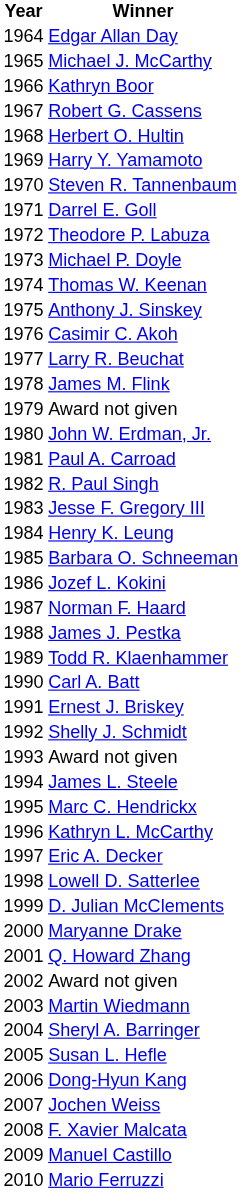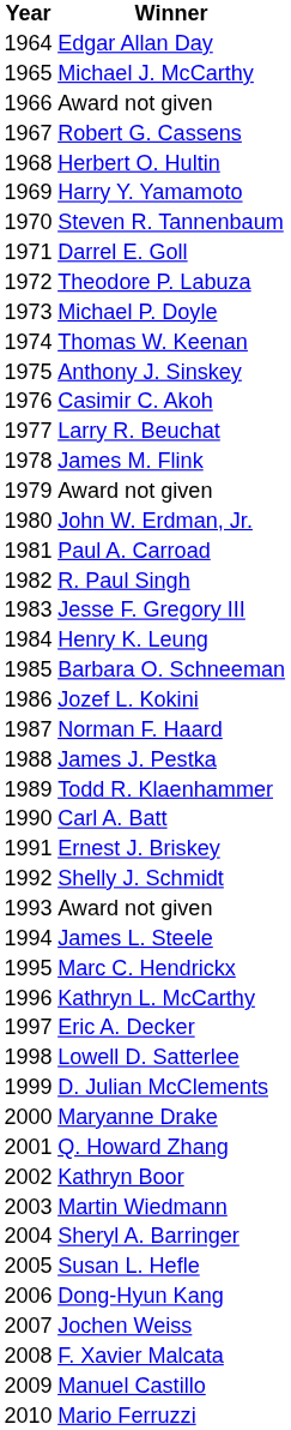row 4 | Winner: Kathryn Boor -> Award not given
row 40 | Winner: Award not given -> Kathryn Boor
